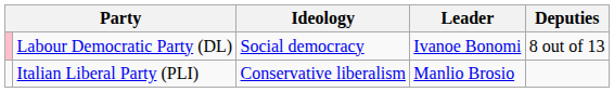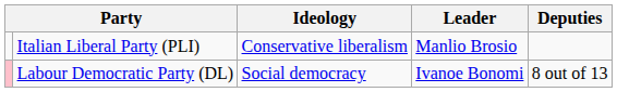rows swapped: Italian Liberal Party (PLI) <-> Labour Democratic Party (DL)
